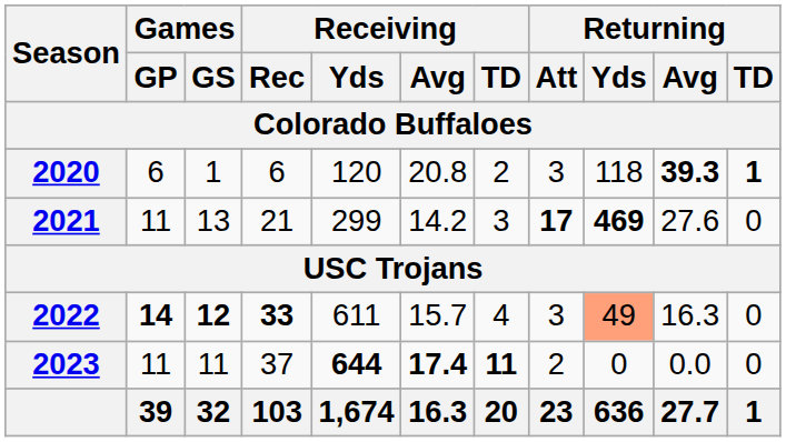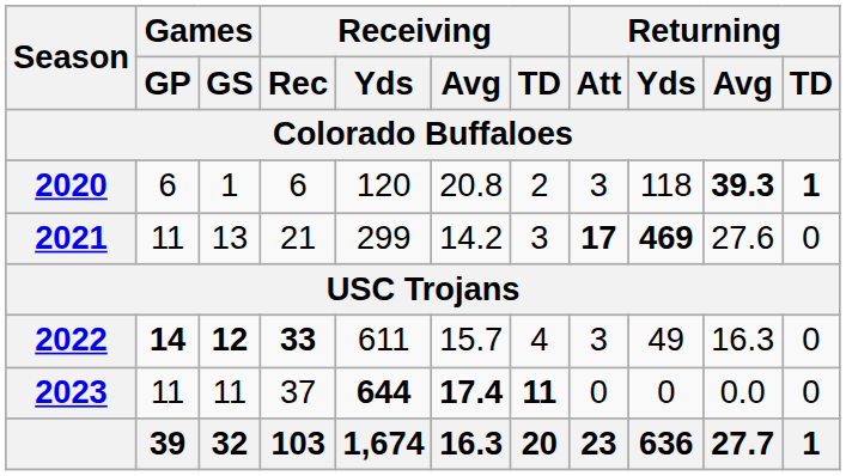2022 | Returning / Yds: lightsalmon background -> no background
2023 | Returning / Att: 2 -> 0
